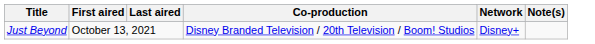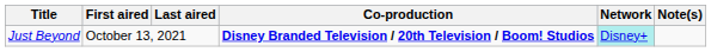Just Beyond | Co-production: normal -> bold
Just Beyond | Network: no background -> paleturquoise background
